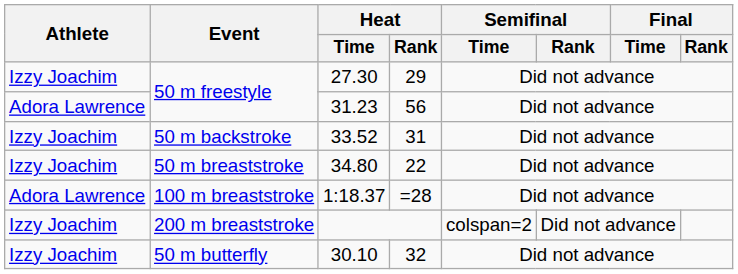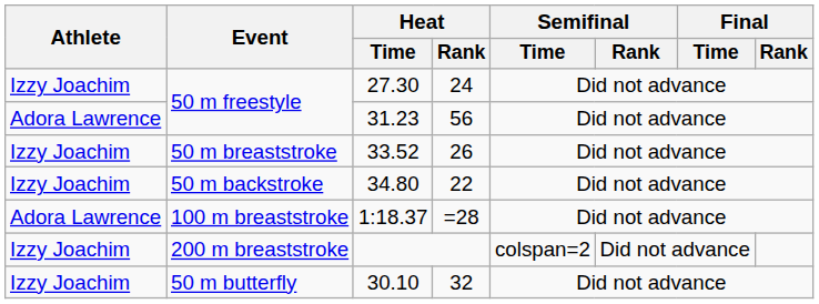27.30 | Heat / Rank: 29 -> 24
33.52 | Event: 50 m backstroke -> 50 m breaststroke
33.52 | Heat / Rank: 31 -> 26
34.80 | Event: 50 m breaststroke -> 50 m backstroke
